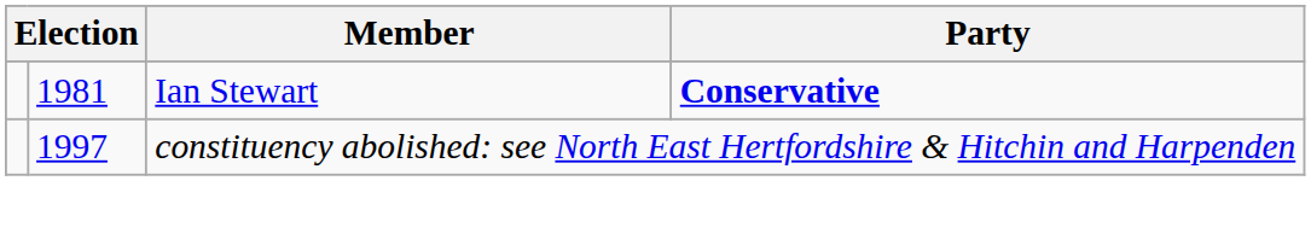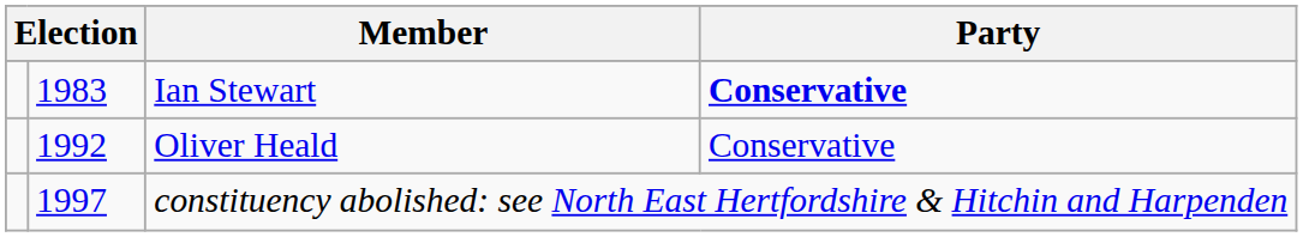Ian Stewart | column 2: 1981 -> 1983
+ row: 1992 | Oliver Heald | Conservative
